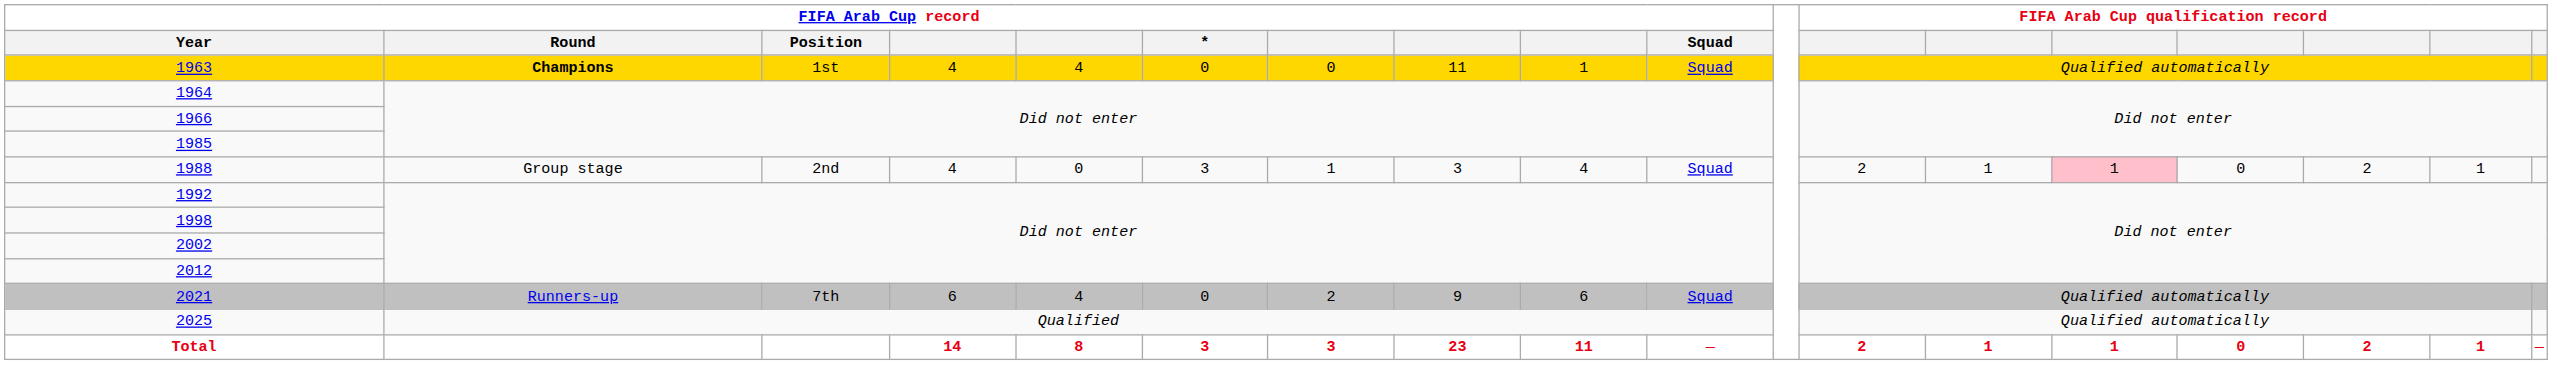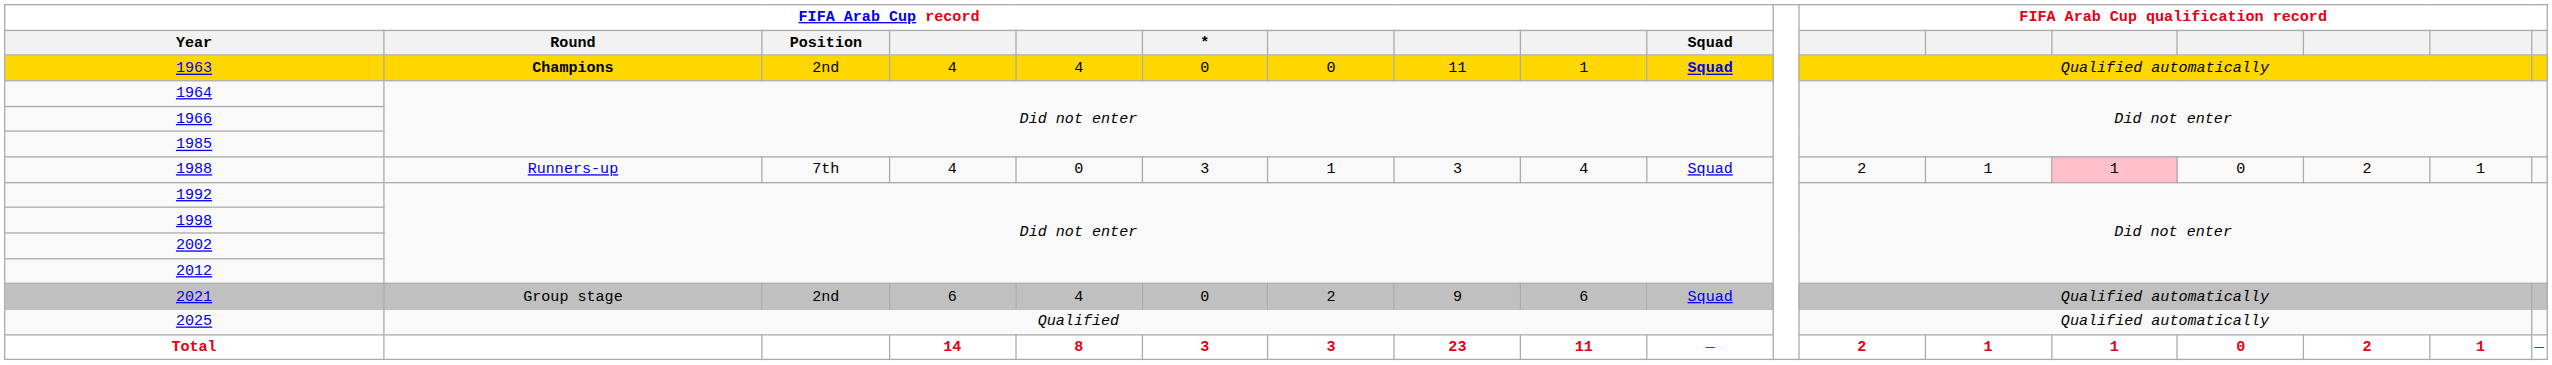1963 | FIFA Arab Cup record / Position: 1st -> 2nd
1963 | FIFA Arab Cup record / Squad: normal -> bold
1988 | FIFA Arab Cup record / Round: Group stage -> Runners-up
1988 | FIFA Arab Cup record / Position: 2nd -> 7th
2021 | FIFA Arab Cup record / Round: Runners-up -> Group stage
2021 | FIFA Arab Cup record / Position: 7th -> 2nd
